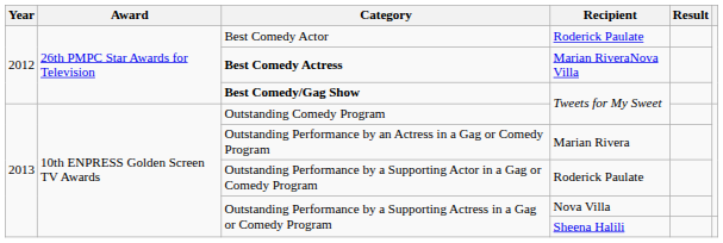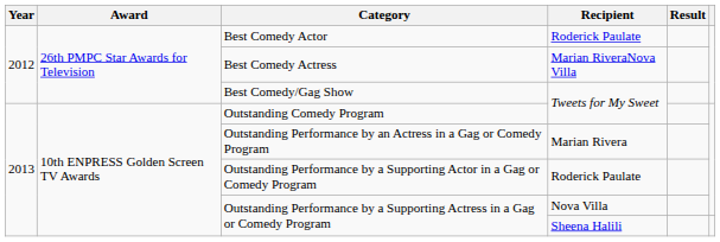Best Comedy Actress | Category: bold -> normal
Best Comedy/Gag Show | Category: bold -> normal
